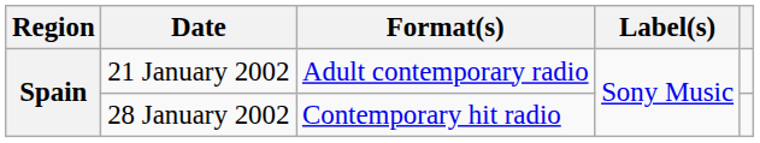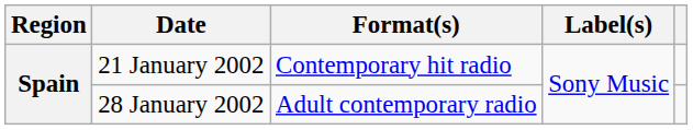21 January 2002 | Format(s): Adult contemporary radio -> Contemporary hit radio
28 January 2002 | Format(s): Contemporary hit radio -> Adult contemporary radio
